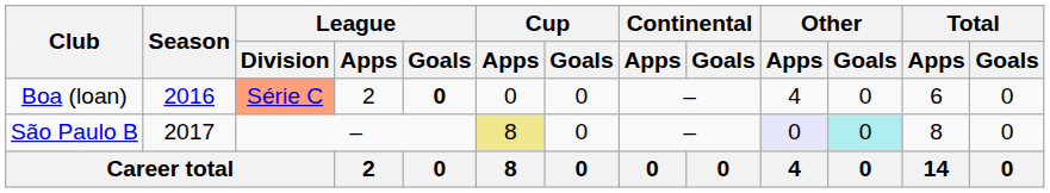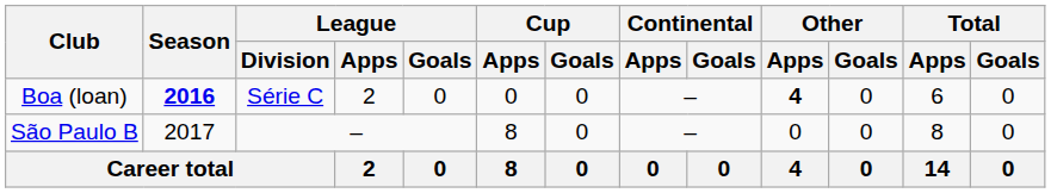Boa (loan) | Season: normal -> bold
Boa (loan) | League / Division: lightsalmon background -> no background
Boa (loan) | League / Goals: bold -> normal
Boa (loan) | Other / Apps: normal -> bold
São Paulo B | Cup / Apps: khaki background -> no background
São Paulo B | Other / Apps: lavender background -> no background
São Paulo B | Other / Goals: paleturquoise background -> no background
